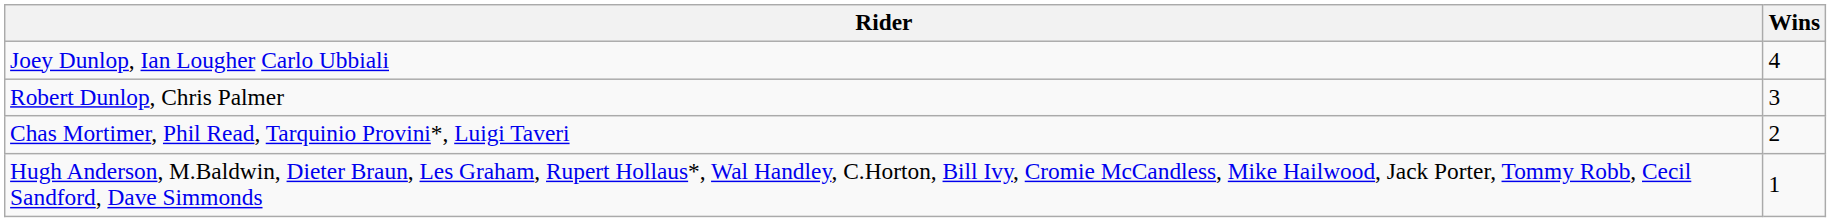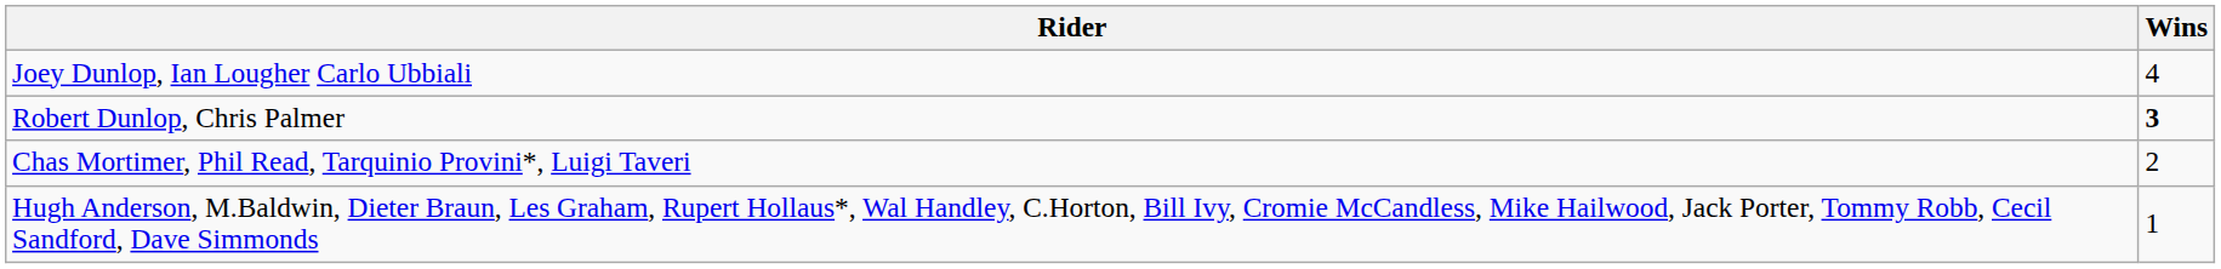Robert Dunlop, Chris Palmer | Wins: normal -> bold
